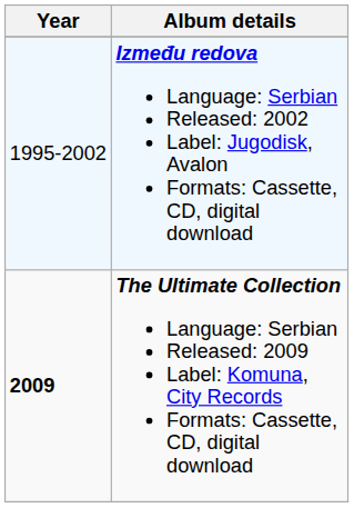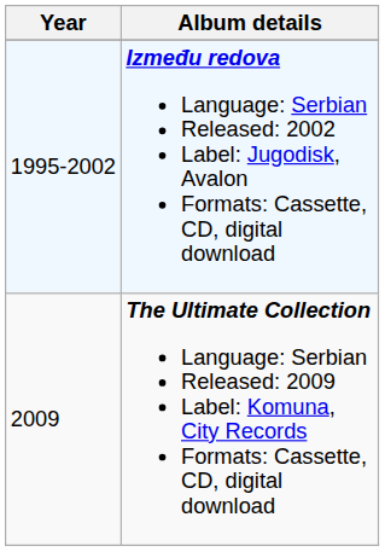row 3 | Year: bold -> normal
